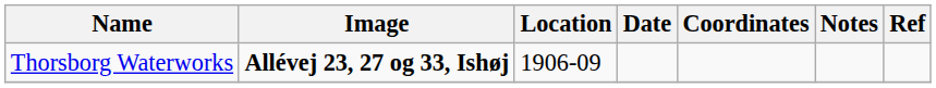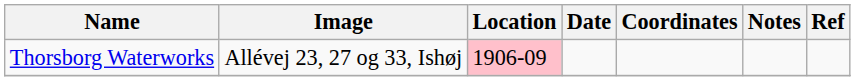Thorsborg Waterworks | Image: bold -> normal
Thorsborg Waterworks | Location: no background -> pink background
